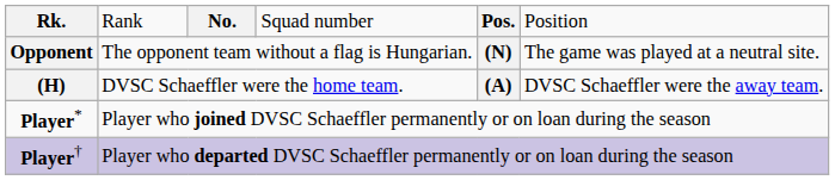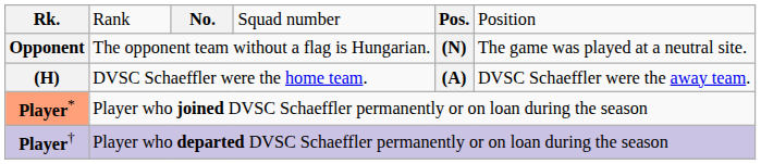Player* | column 1: no background -> lightsalmon background
